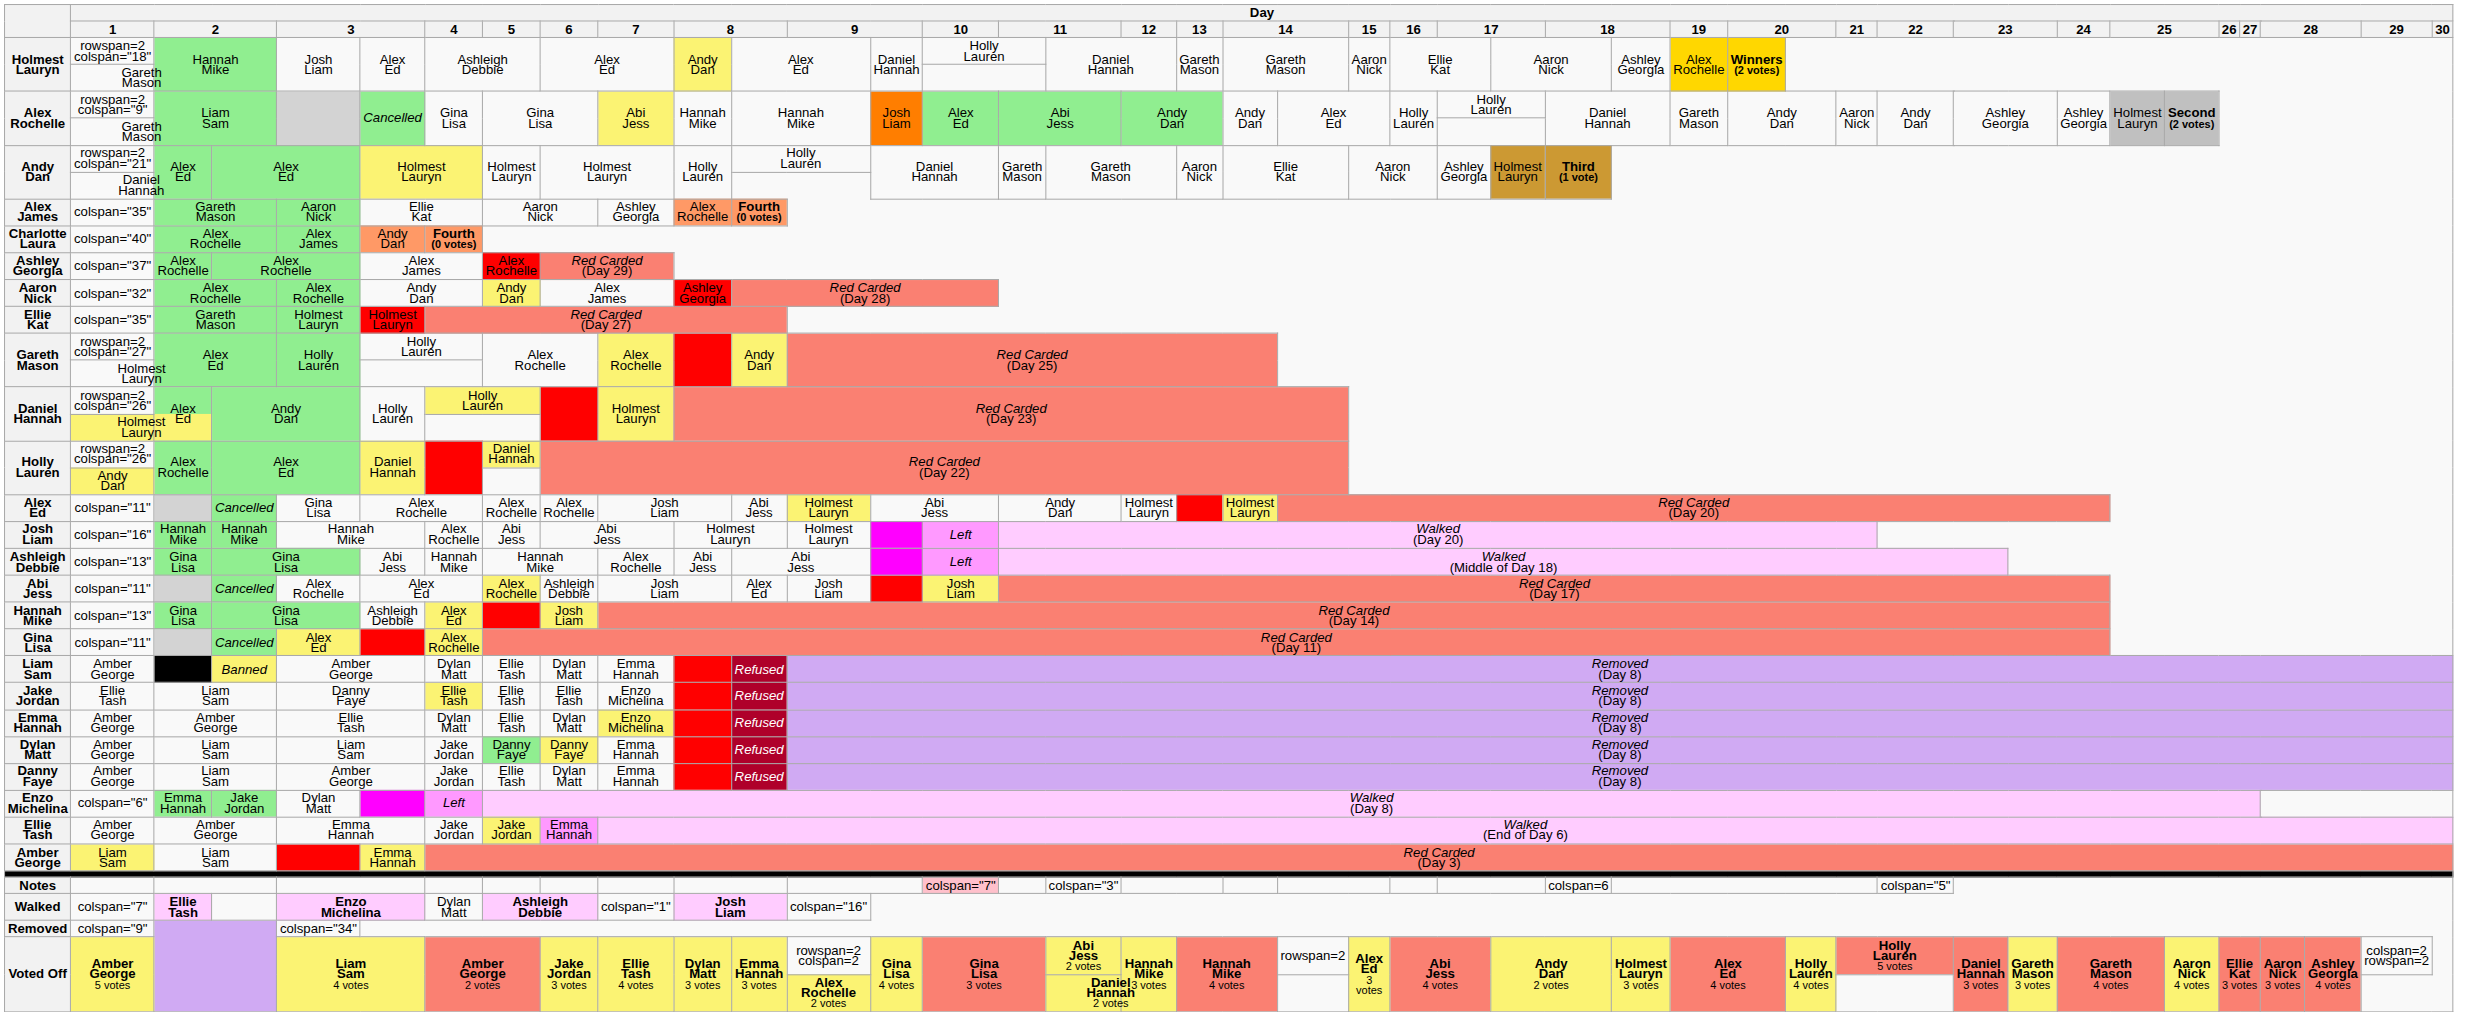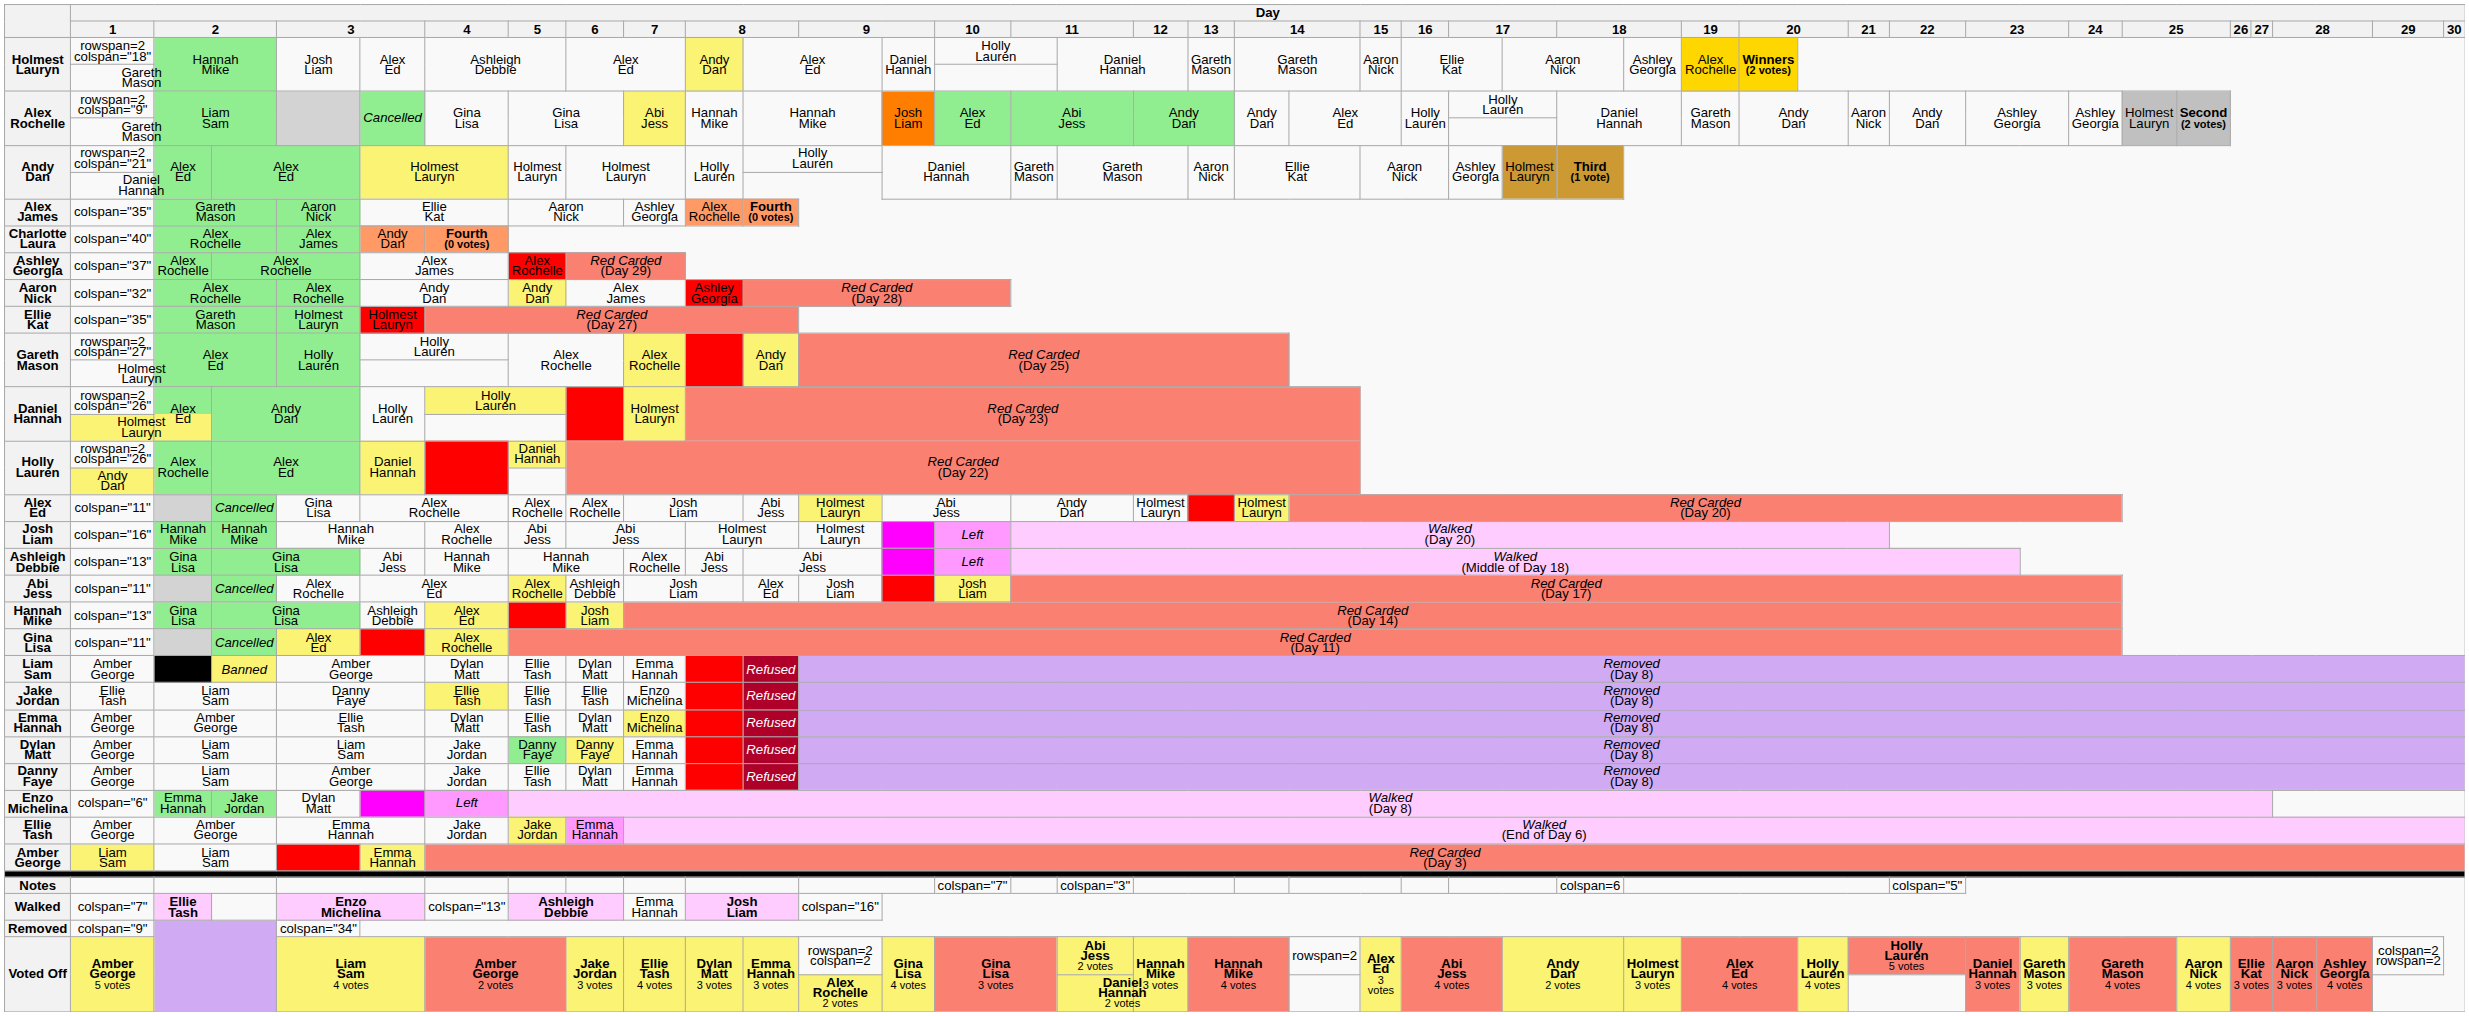Notes | Day / 10: pink background -> no background
Walked | Day / 4: Dylan Matt -> colspan="13"
Walked | Day / 7: colspan="1" -> Emma Hannah
